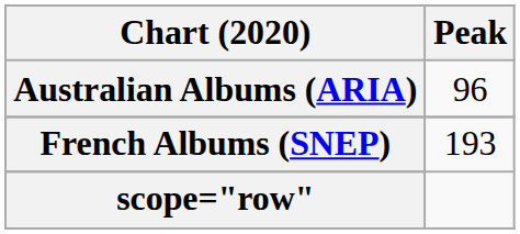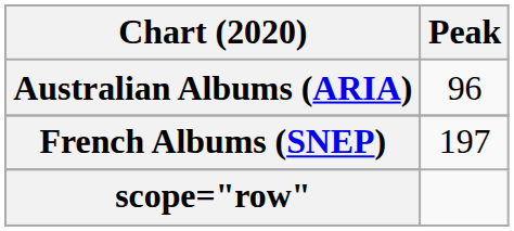French Albums (SNEP) | Peak: 193 -> 197
